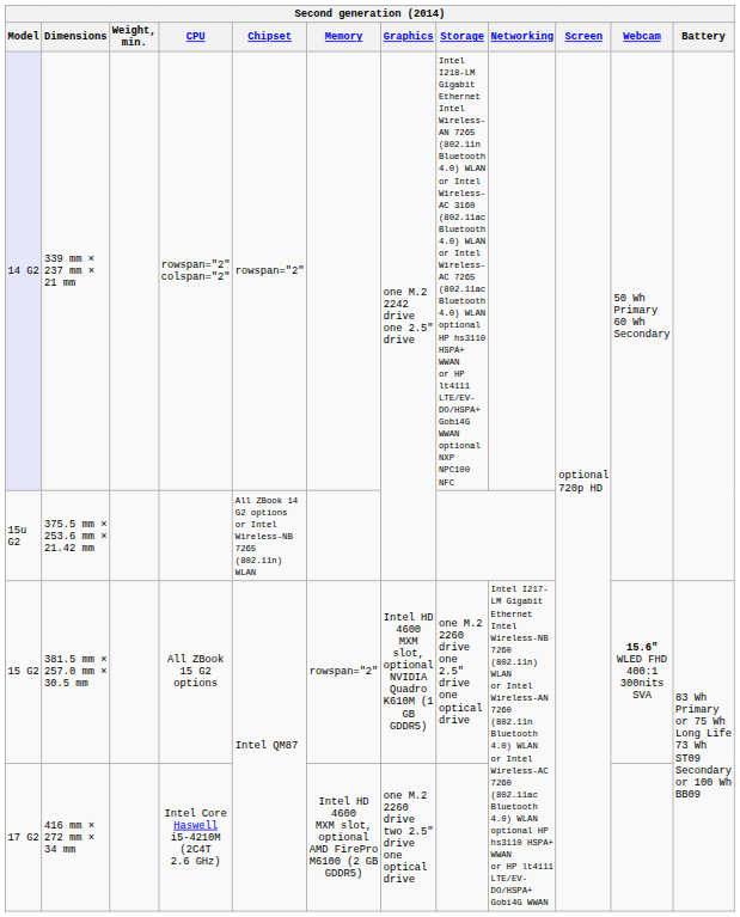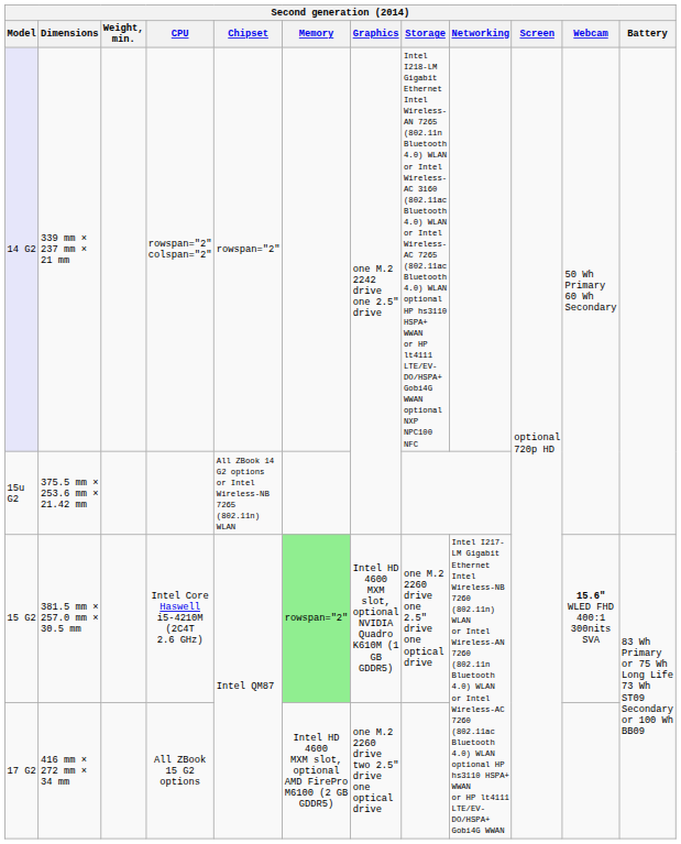381.5 mm × 257.0 mm × 30.5 mm | CPU: All ZBook 15 G2 options -> Intel Core Haswell i5-4210M (2C4T 2.6 GHz)
381.5 mm × 257.0 mm × 30.5 mm | Memory: no background -> lightgreen background
416 mm × 272 mm × 34 mm | CPU: Intel Core Haswell i5-4210M (2C4T 2.6 GHz) -> All ZBook 15 G2 options
